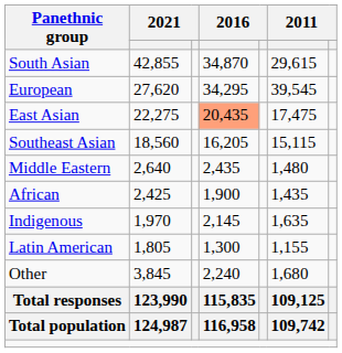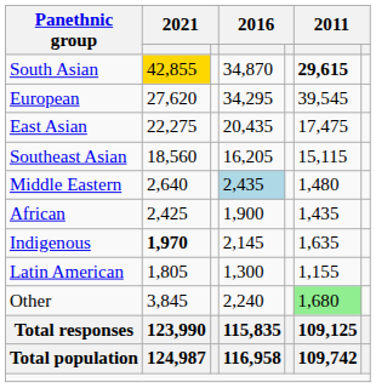South Asian | column 2: no background -> gold background
South Asian | column 6: normal -> bold
East Asian | column 4: lightsalmon background -> no background
Middle Eastern | column 4: no background -> lightblue background
Indigenous | column 2: normal -> bold
Other | column 6: no background -> lightgreen background
